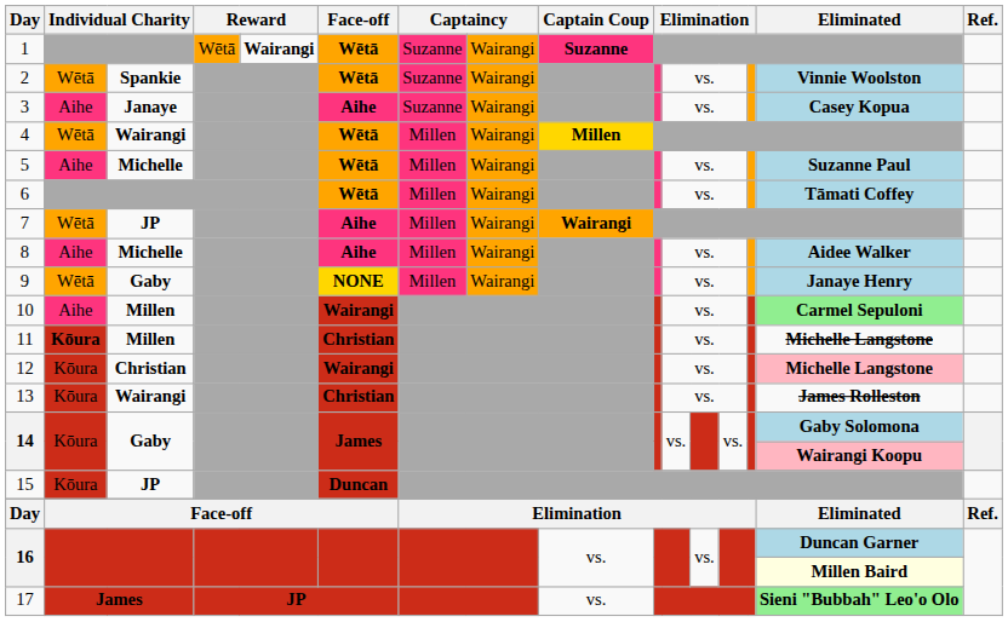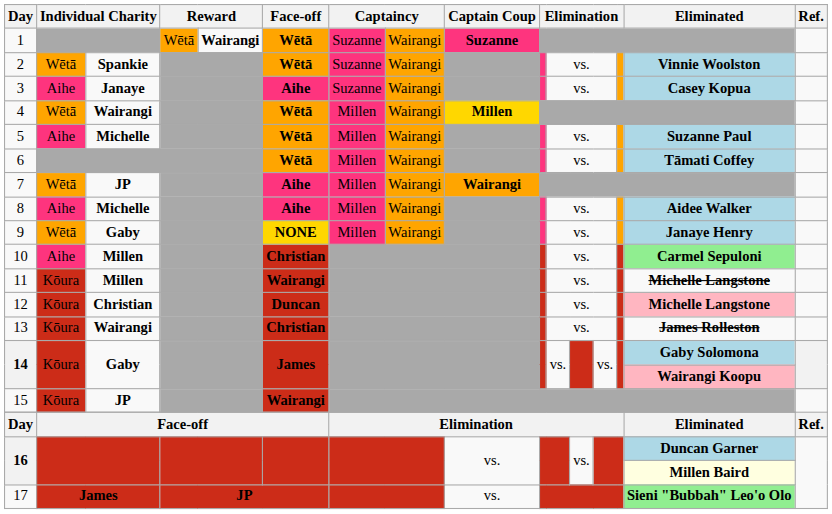10 | Face-off: Wairangi -> Christian
11 | column 2: bold -> normal
11 | Face-off: Christian -> Wairangi
12 | Face-off: Wairangi -> Duncan
15 | Face-off: Duncan -> Wairangi
